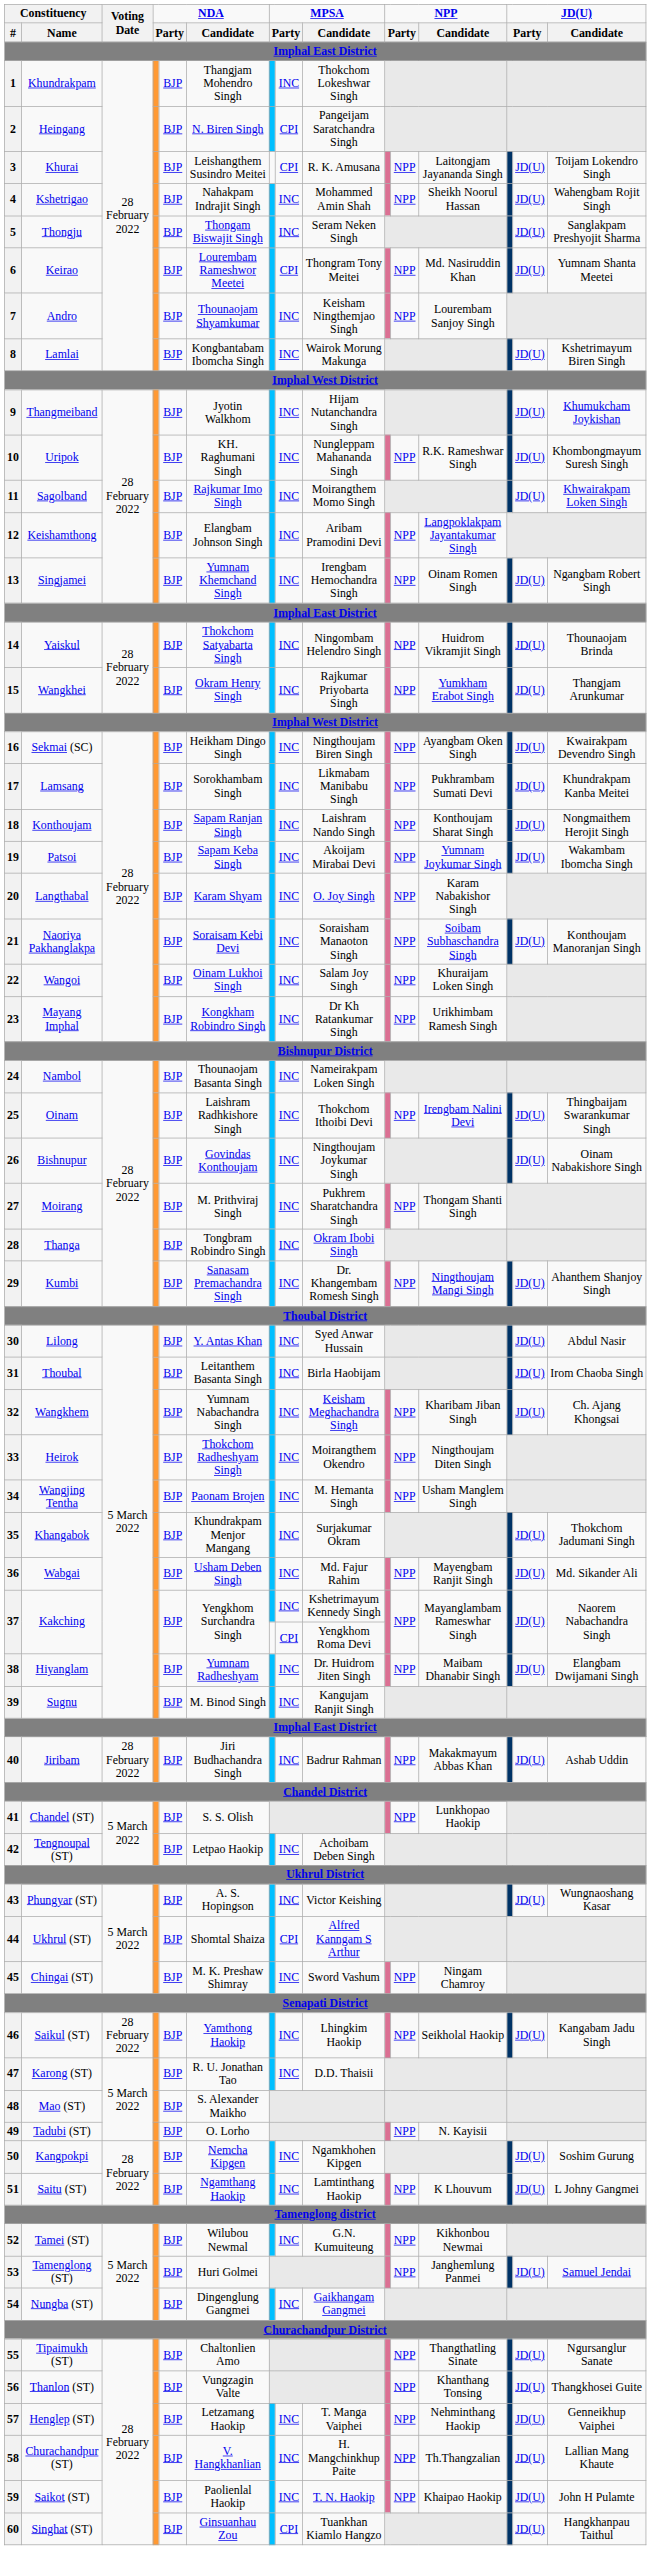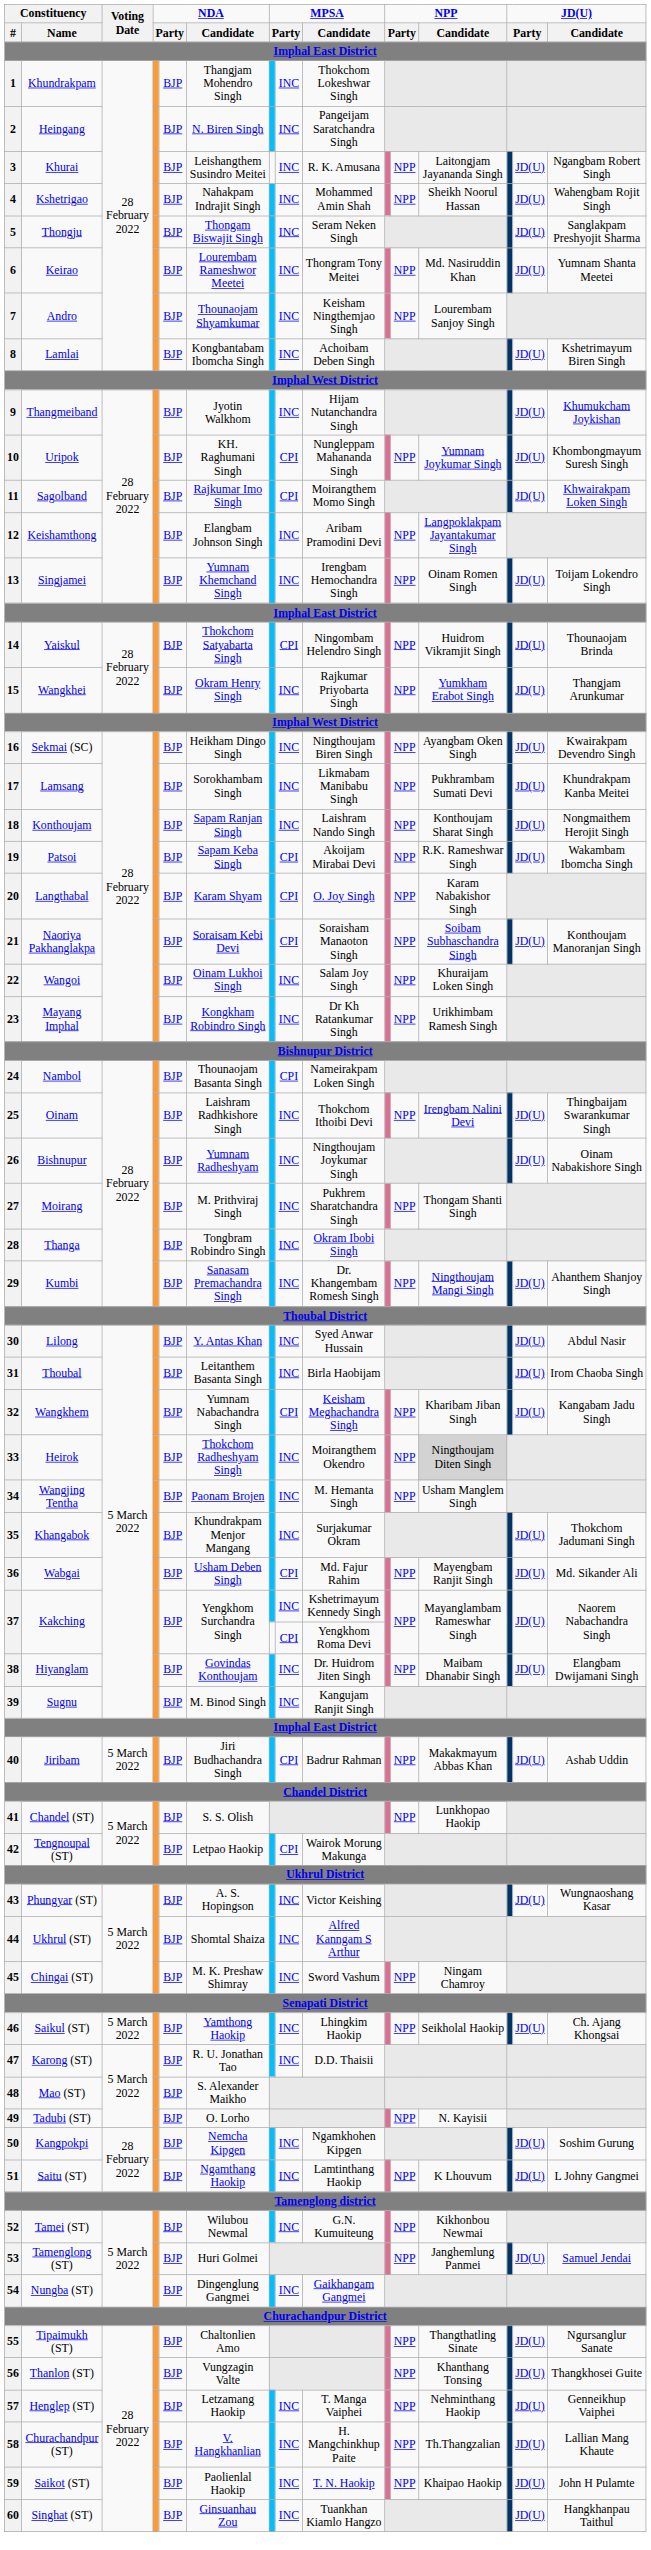Heingang | column 8: CPI -> INC
Khurai | column 8: CPI -> INC
Khurai | column 15: Toijam Lokendro Singh -> Ngangbam Robert Singh
Keirao | column 8: CPI -> INC
Lamlai | column 9: Wairok Morung Makunga -> Achoibam Deben Singh
Uripok | column 8: INC -> CPI
Uripok | column 12: R.K. Rameshwar Singh -> Yumnam Joykumar Singh
Sagolband | column 8: INC -> CPI
Singjamei | column 15: Ngangbam Robert Singh -> Toijam Lokendro Singh
Yaiskul | column 8: INC -> CPI
Patsoi | column 8: INC -> CPI
Patsoi | column 12: Yumnam Joykumar Singh -> R.K. Rameshwar Singh
Langthabal | column 8: INC -> CPI
Naoriya Pakhanglakpa | column 8: INC -> CPI
Nambol | column 8: INC -> CPI
Bishnupur | column 6: Govindas Konthoujam -> Yumnam Radheshyam
Wangkhem | column 8: INC -> CPI
Wangkhem | column 15: Ch. Ajang Khongsai -> Kangabam Jadu Singh
Heirok | column 12: no background -> lightgrey background
Wabgai | column 8: INC -> CPI
Hiyanglam | column 6: Yumnam Radheshyam -> Govindas Konthoujam
Jiribam | column 3: 28 February 2022 -> 5 March 2022
Jiribam | column 8: INC -> CPI
Tengnoupal (ST) | column 8: INC -> CPI
Tengnoupal (ST) | column 9: Achoibam Deben Singh -> Wairok Morung Makunga
Ukhrul (ST) | column 8: CPI -> INC
Saikul (ST) | column 3: 28 February 2022 -> 5 March 2022
Saikul (ST) | column 15: Kangabam Jadu Singh -> Ch. Ajang Khongsai
Singhat (ST) | column 8: CPI -> INC
